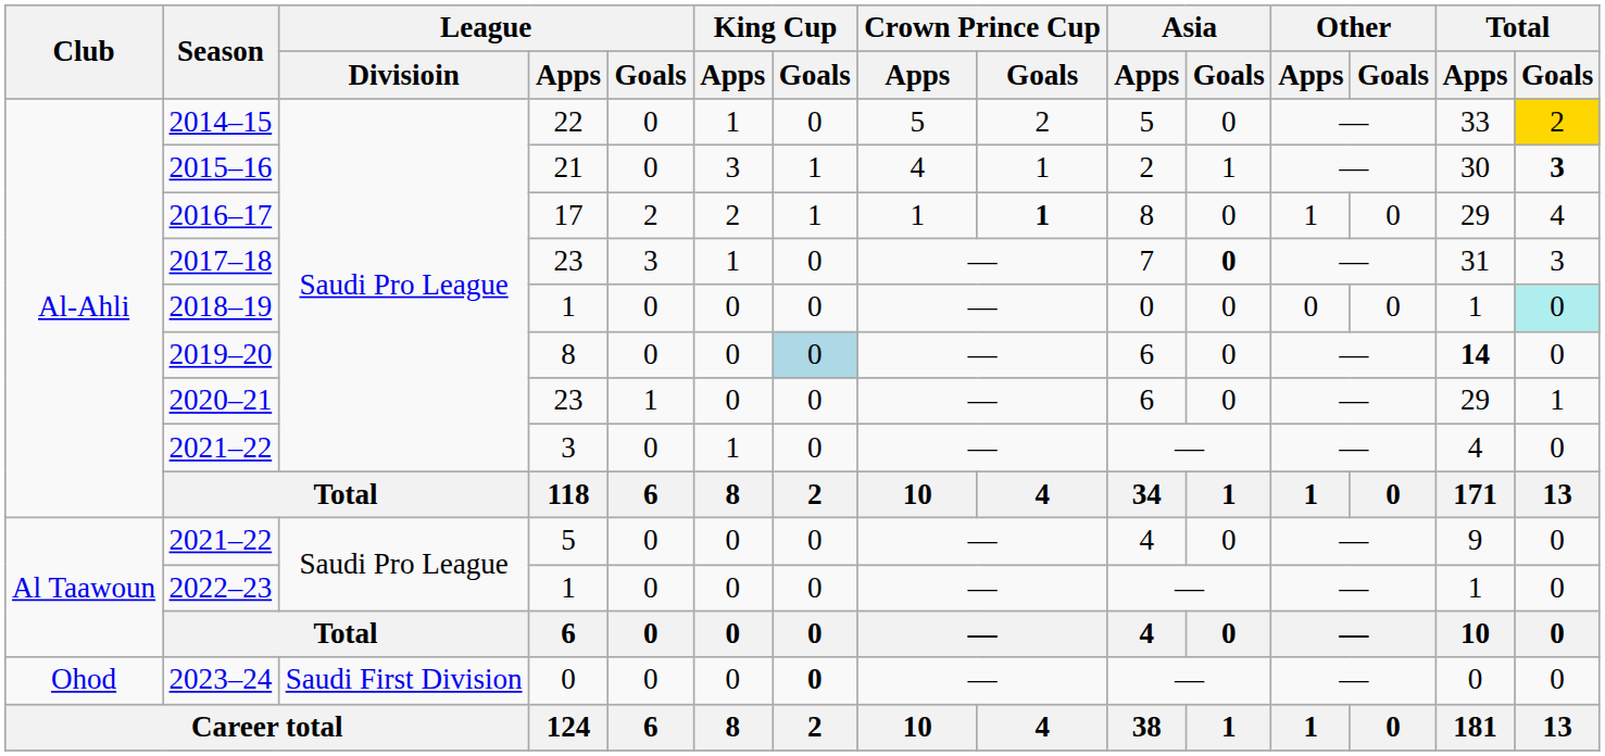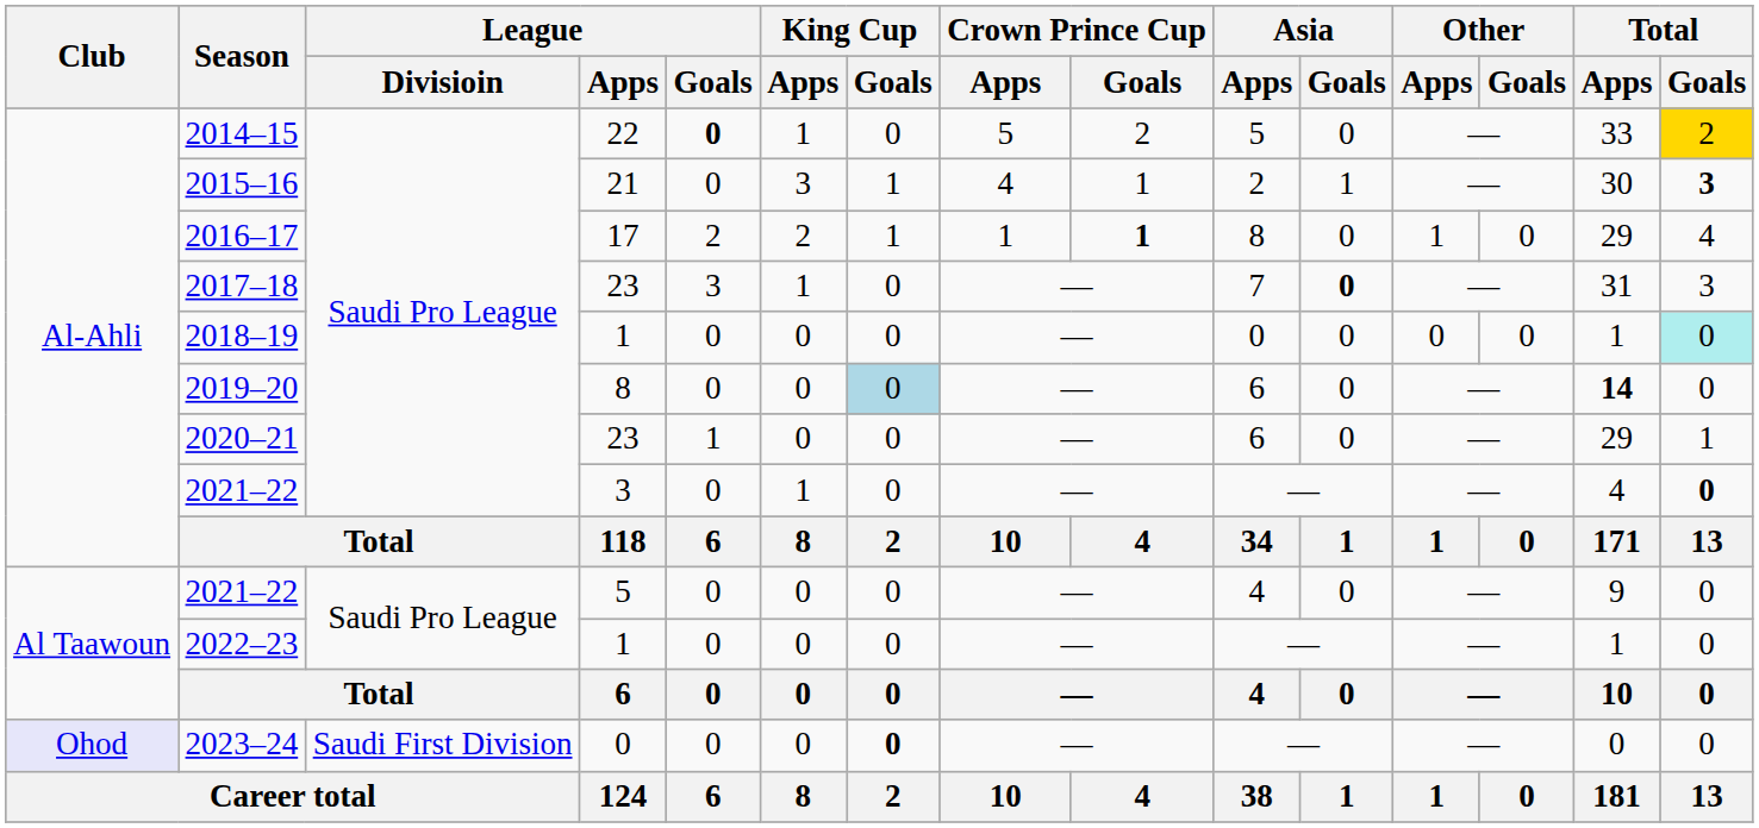2014–15 | League / Goals: normal -> bold
2021–22 / 3 | Total / Goals: normal -> bold
2023–24 | Club: no background -> lavender background
